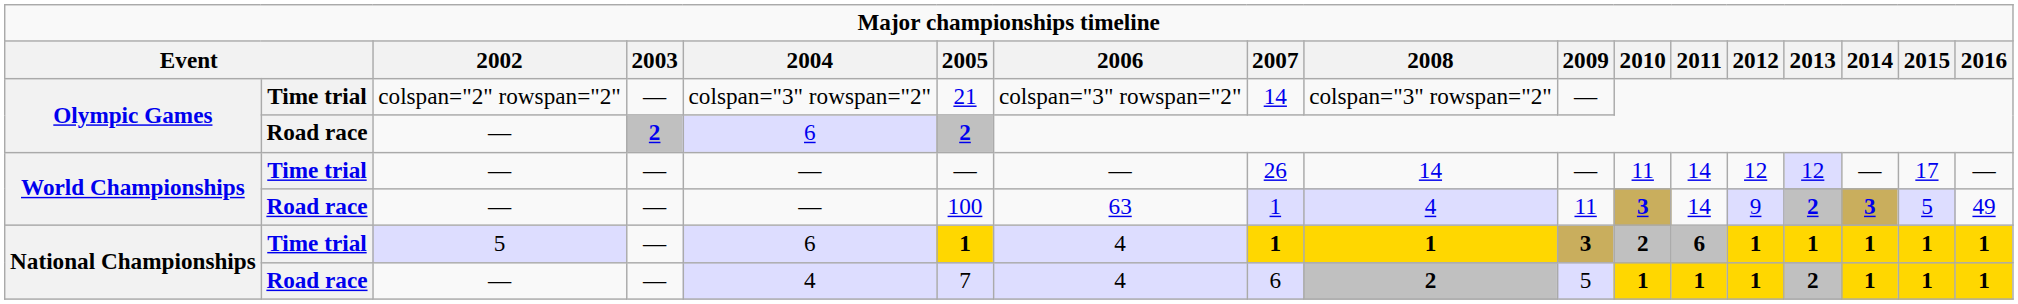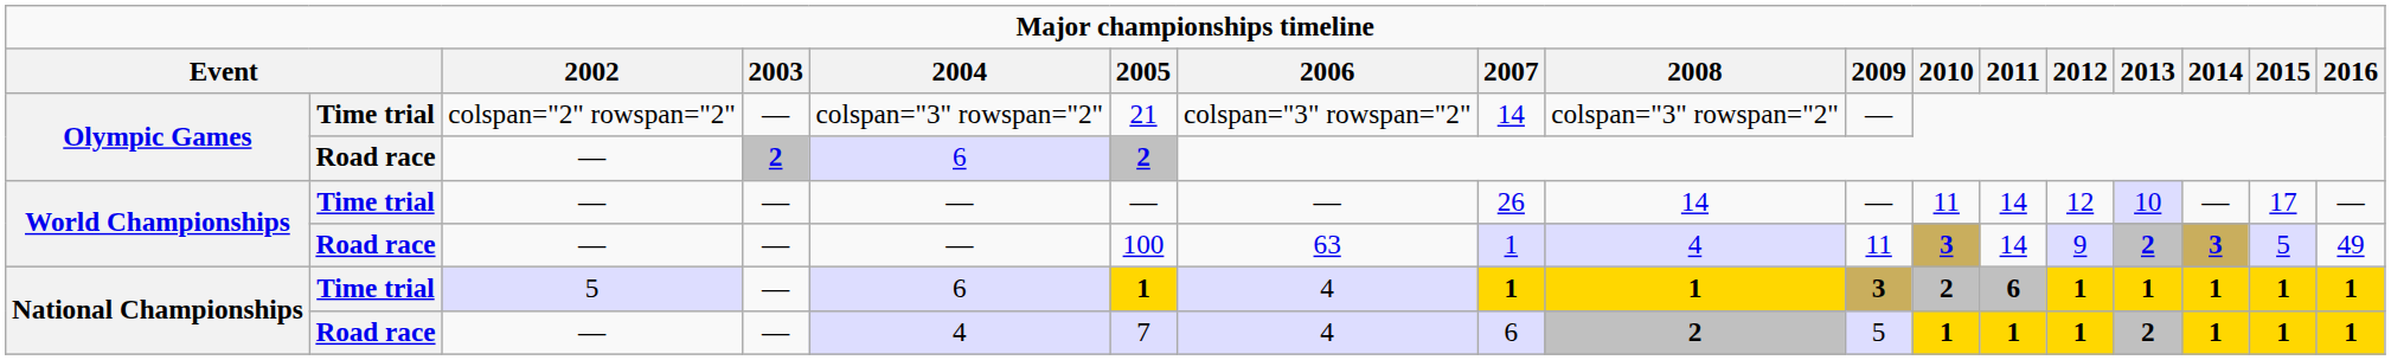World Championships / Time trial | 2013: 12 -> 10
